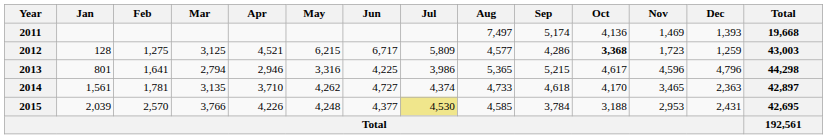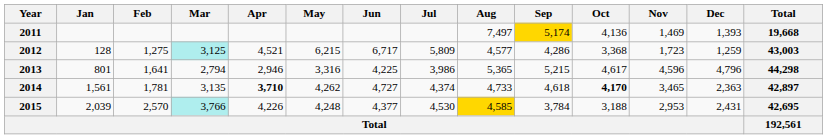2011 | Sep: no background -> gold background
2012 | Mar: no background -> paleturquoise background
2012 | Oct: bold -> normal
2014 | Apr: normal -> bold
2014 | Oct: normal -> bold
2015 | Mar: no background -> paleturquoise background
2015 | Jul: khaki background -> no background
2015 | Aug: no background -> gold background
